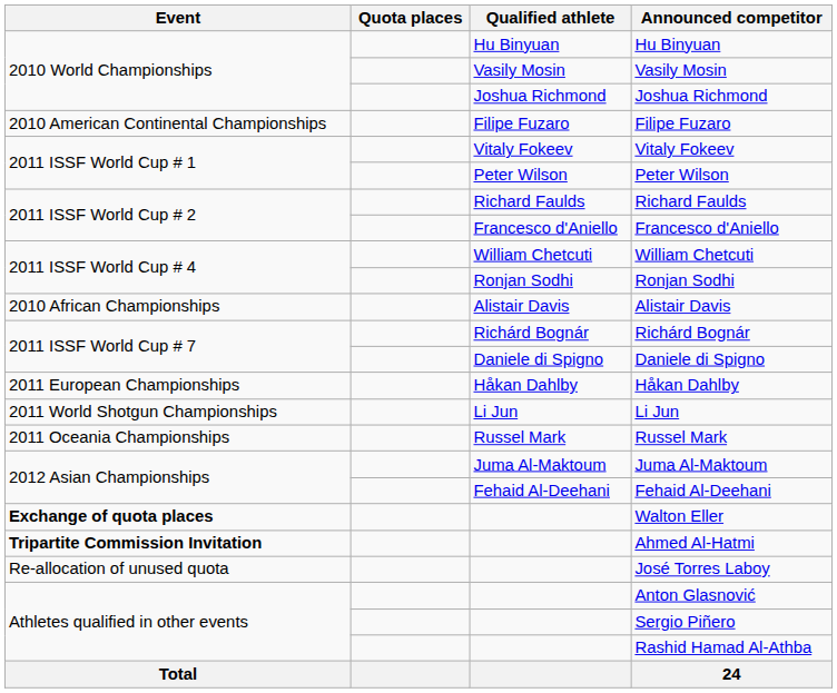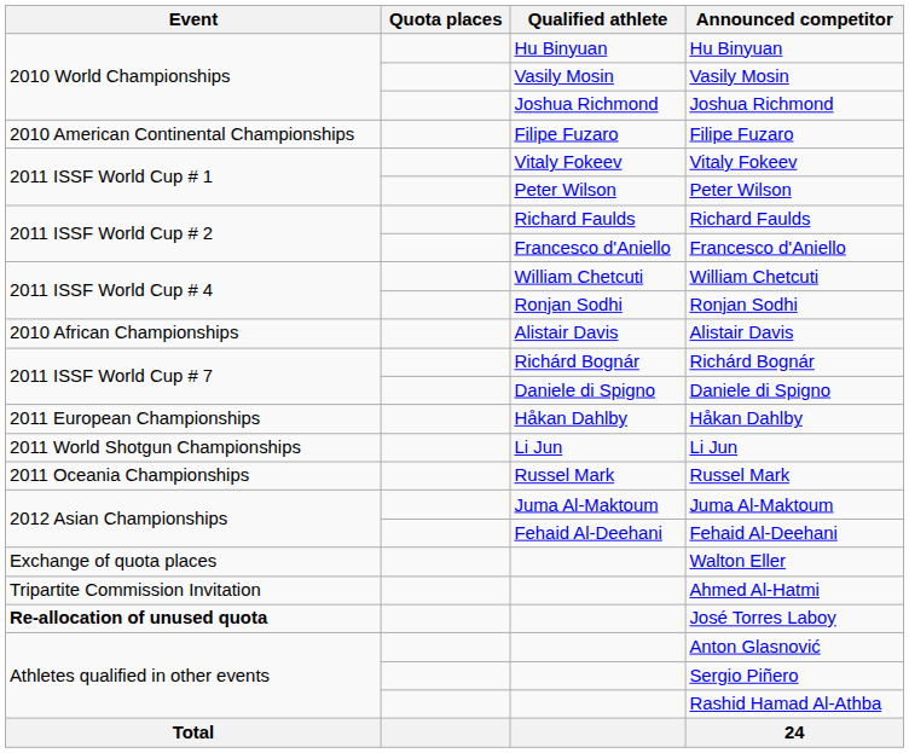Walton Eller | Event: bold -> normal
Ahmed Al-Hatmi | Event: bold -> normal
José Torres Laboy | Event: normal -> bold
